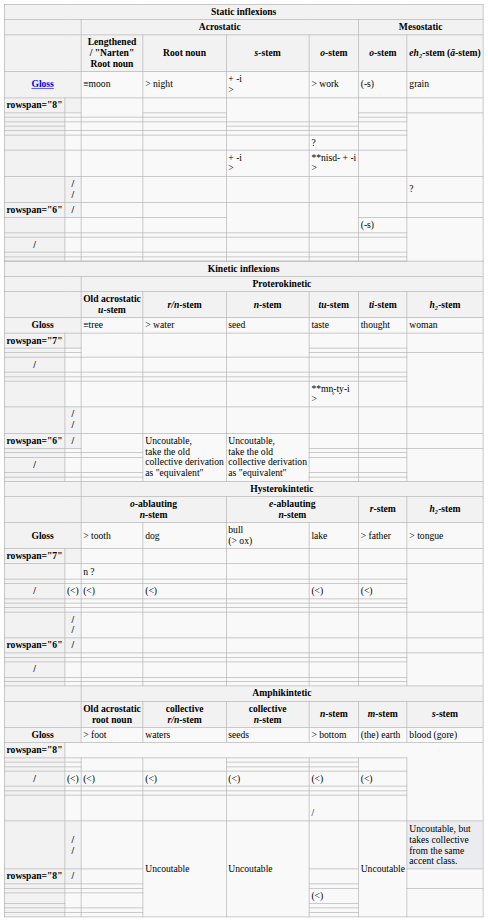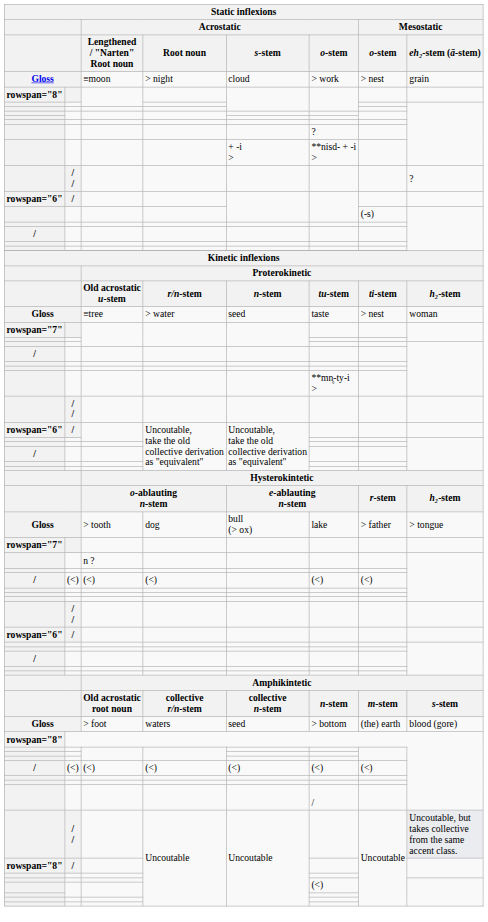> night | Acrostatic / s-stem: + -i > -> cloud
> night | Mesostatic / o-stem: (-s) -> > nest
> water | Mesostatic / o-stem: thought -> > nest
waters | Acrostatic / s-stem: seeds -> seed
